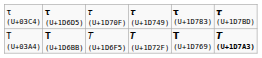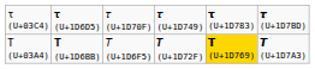Τ (U+03A4) | column 5: no background -> gold background
Τ (U+03A4) | column 6: bold -> normal
